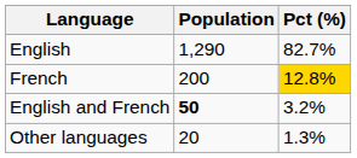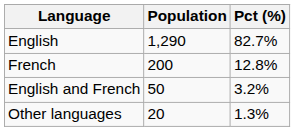French | Pct (%): gold background -> no background
English and French | Population: bold -> normal
